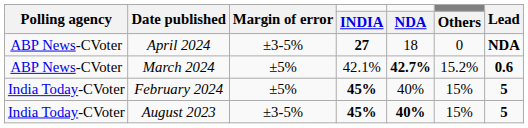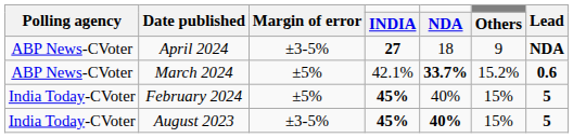April 2024 | Others: 0 -> 9
March 2024 | NDA: 42.7% -> 33.7%
